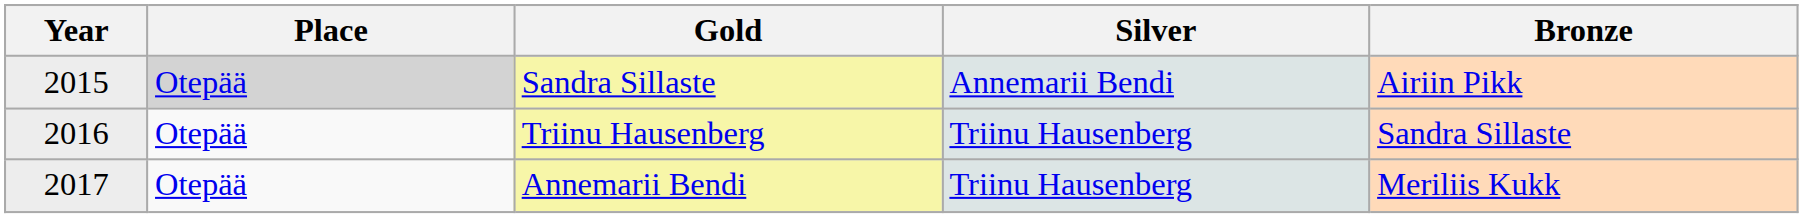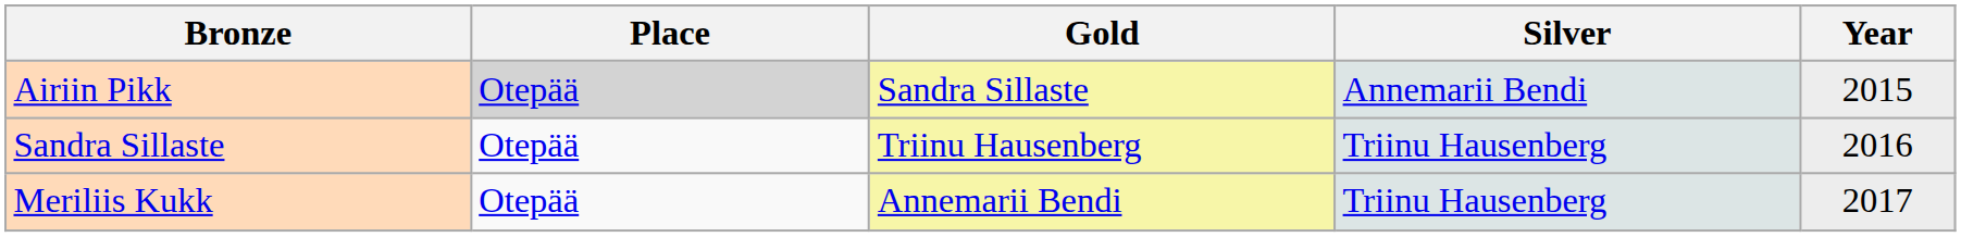columns swapped: Year <-> Bronze
